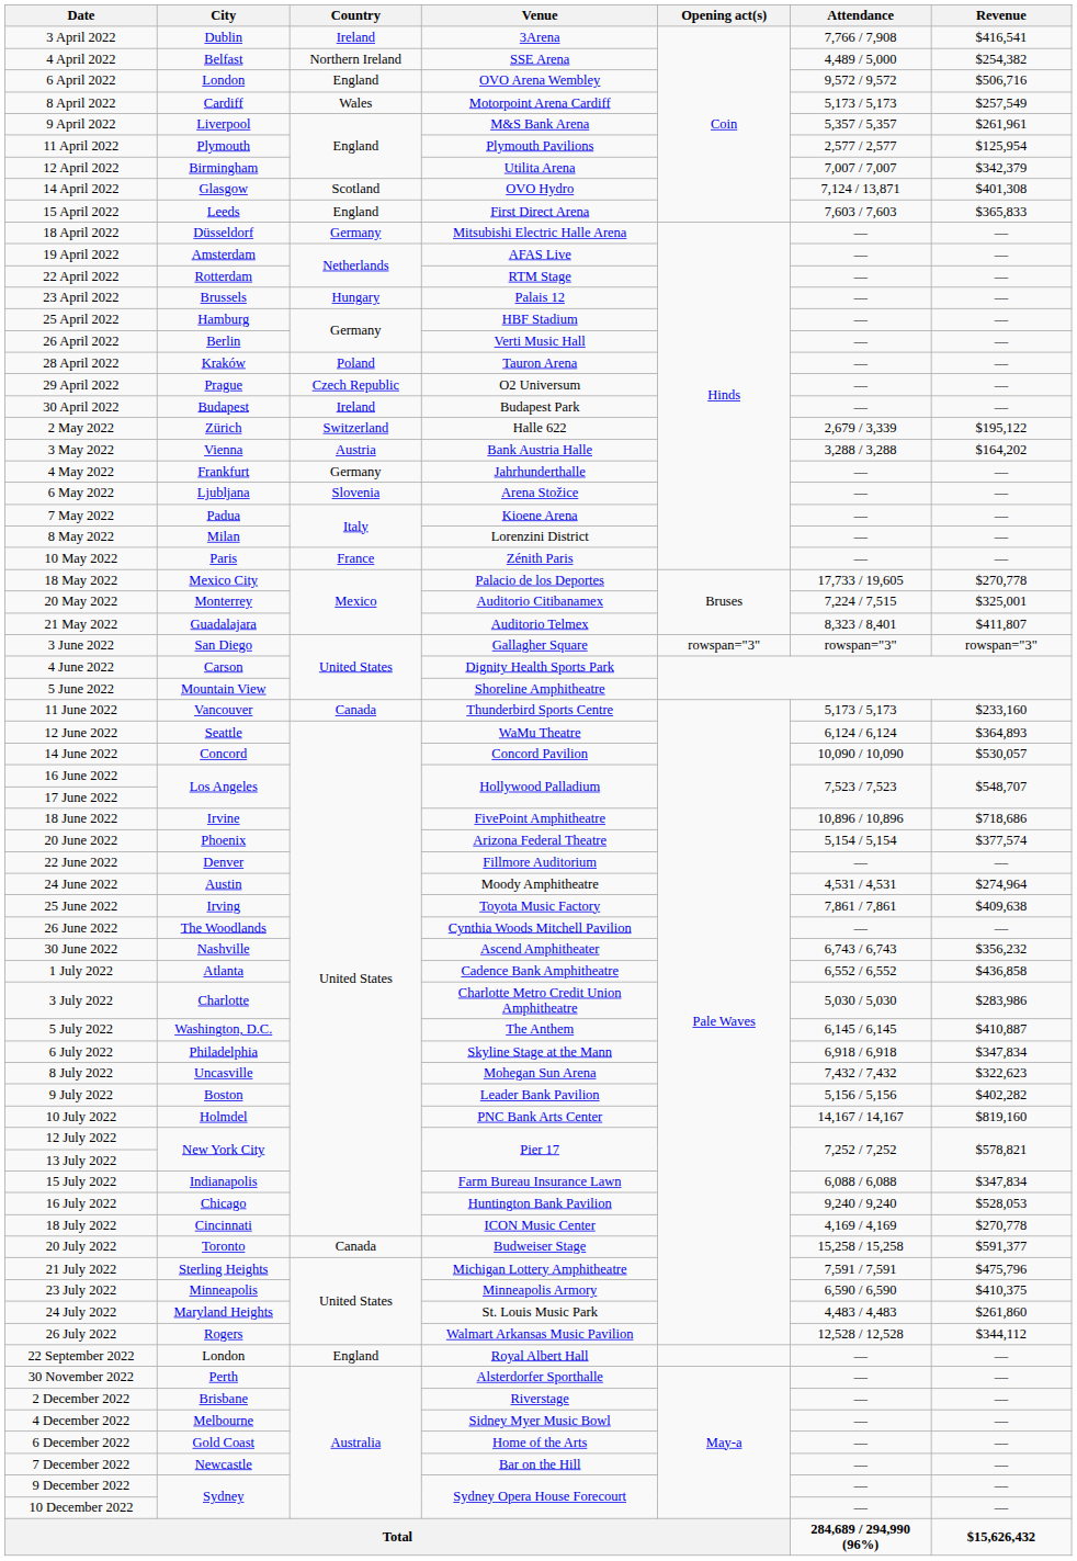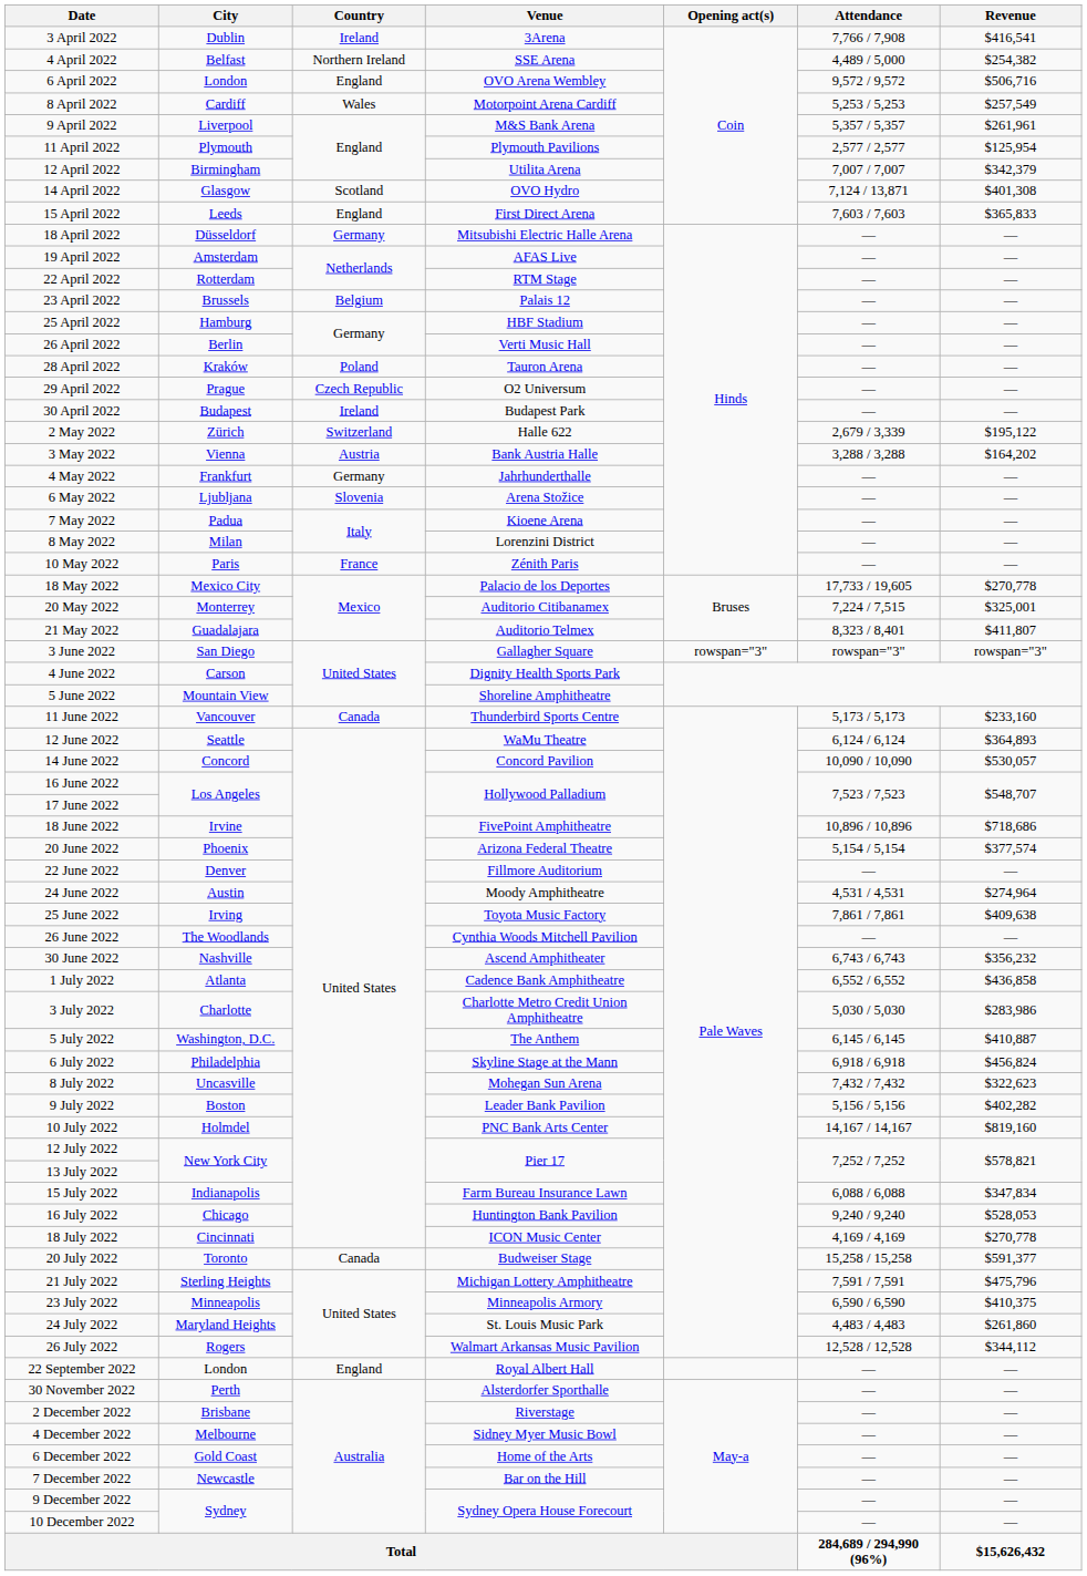8 April 2022 | Attendance: 5,173 / 5,173 -> 5,253 / 5,253
23 April 2022 | Country: Hungary -> Belgium
6 July 2022 | Revenue: $347,834 -> $456,824
